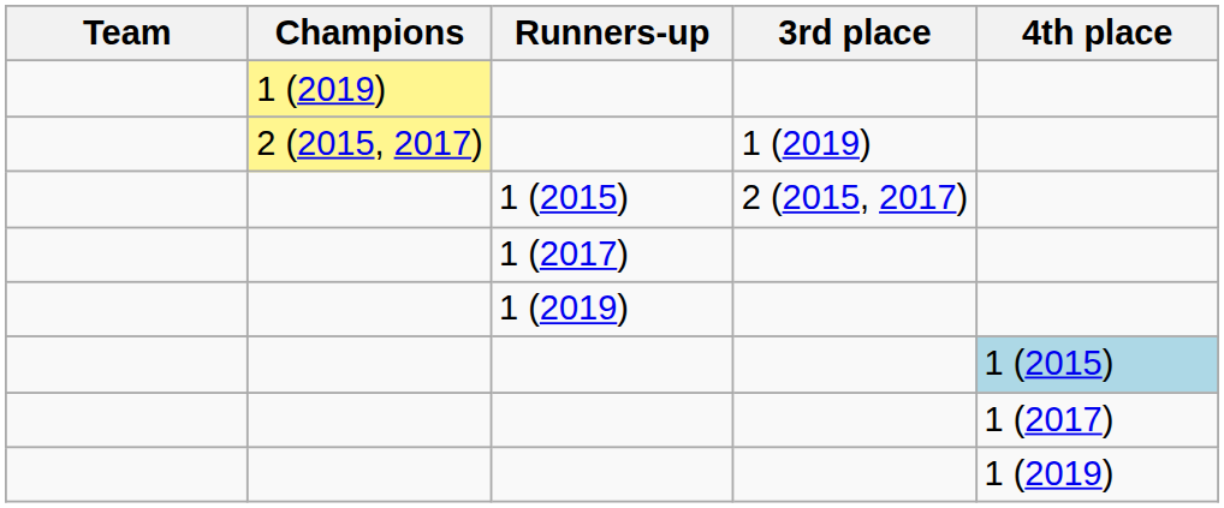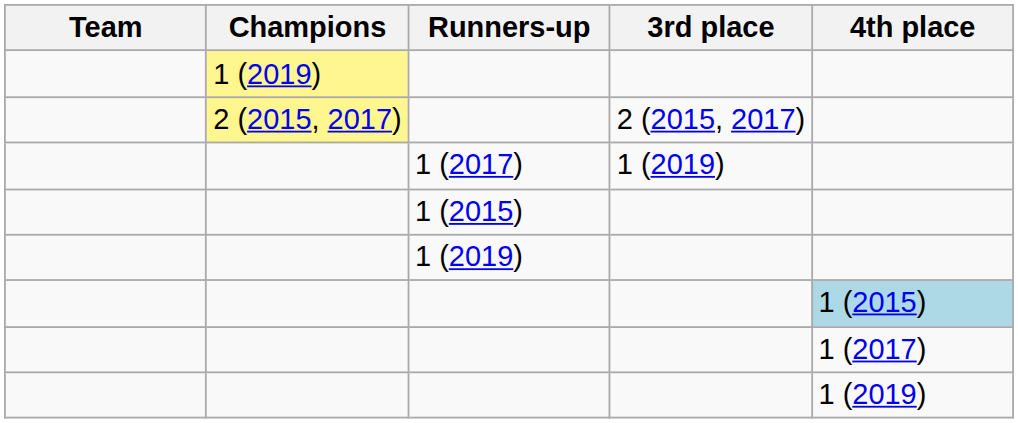row 3 | 3rd place: 1 (2019) -> 2 (2015, 2017)
row 4 | Runners-up: 1 (2015) -> 1 (2017)
row 4 | 3rd place: 2 (2015, 2017) -> 1 (2019)
row 5 | Runners-up: 1 (2017) -> 1 (2015)
